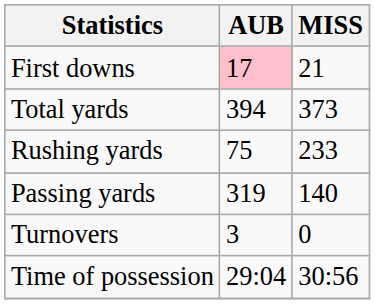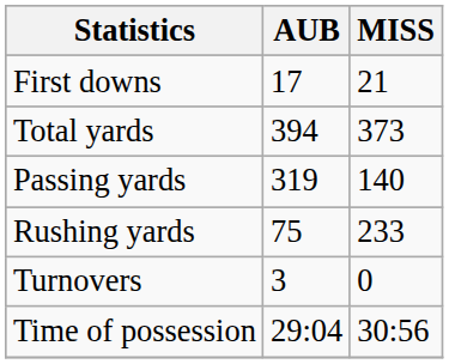First downs | AUB: pink background -> no background
rows swapped: Rushing yards <-> Passing yards
